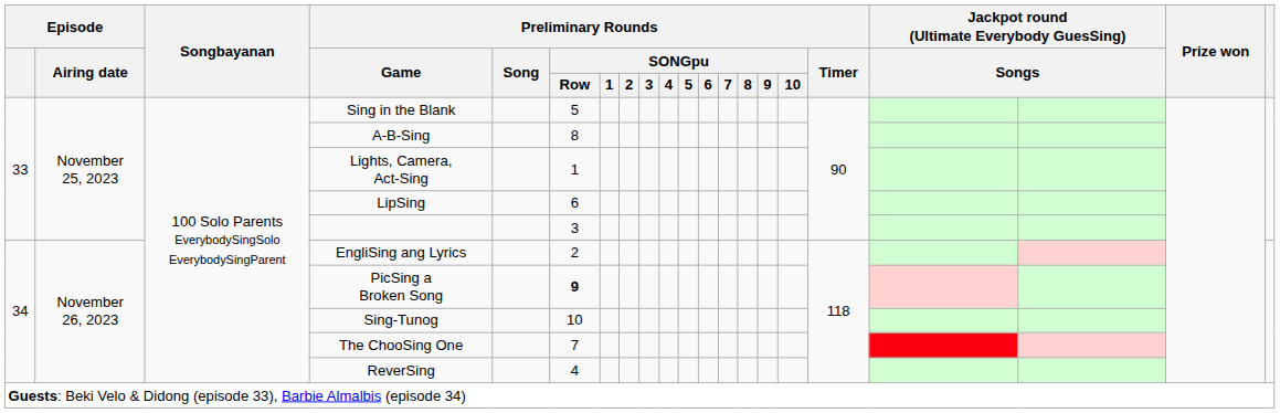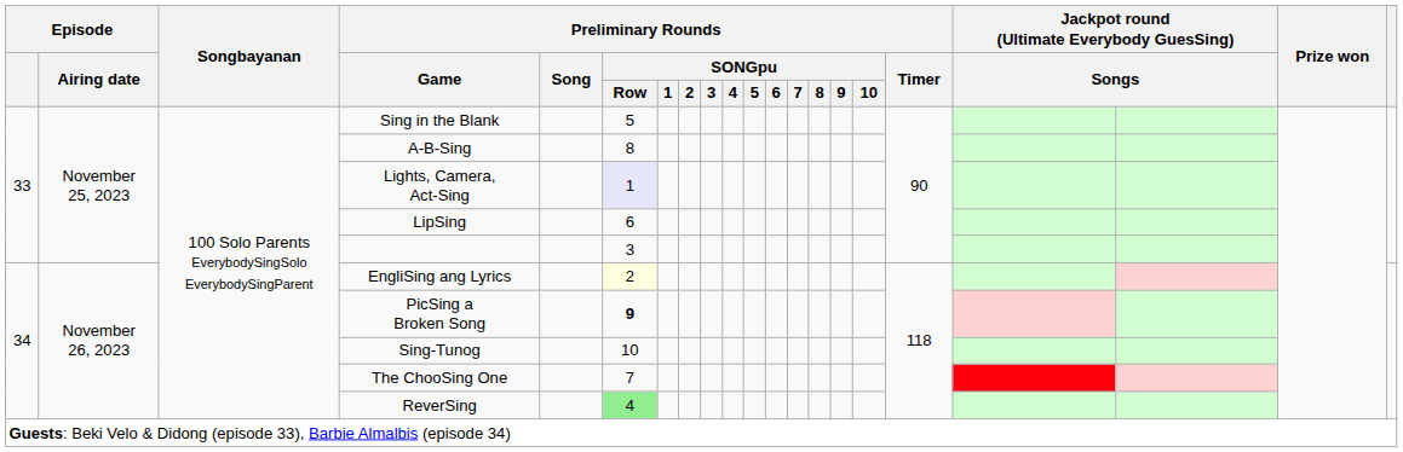Lights, Camera, Act-Sing | Preliminary Rounds / SONGpu / Row: no background -> lavender background
EngliSing ang Lyrics | Preliminary Rounds / SONGpu / Row: no background -> lightyellow background
ReverSing | Preliminary Rounds / SONGpu / Row: no background -> lightgreen background
